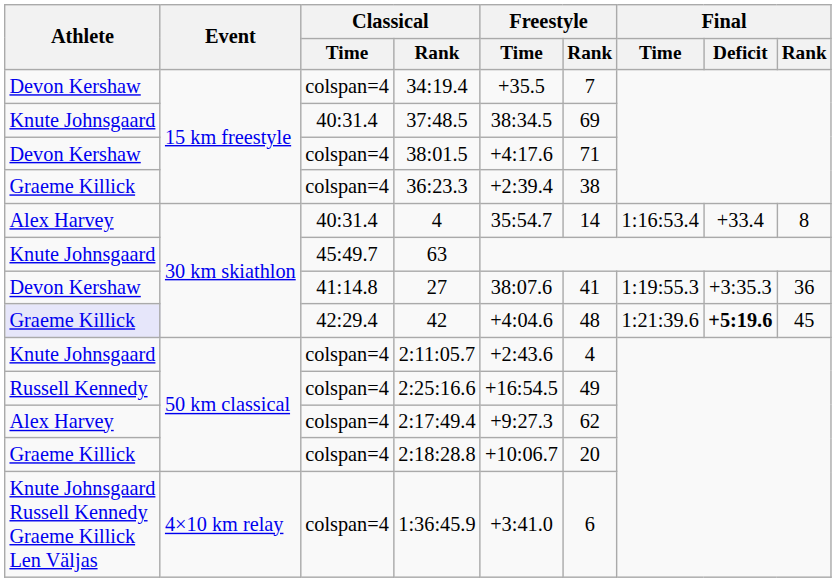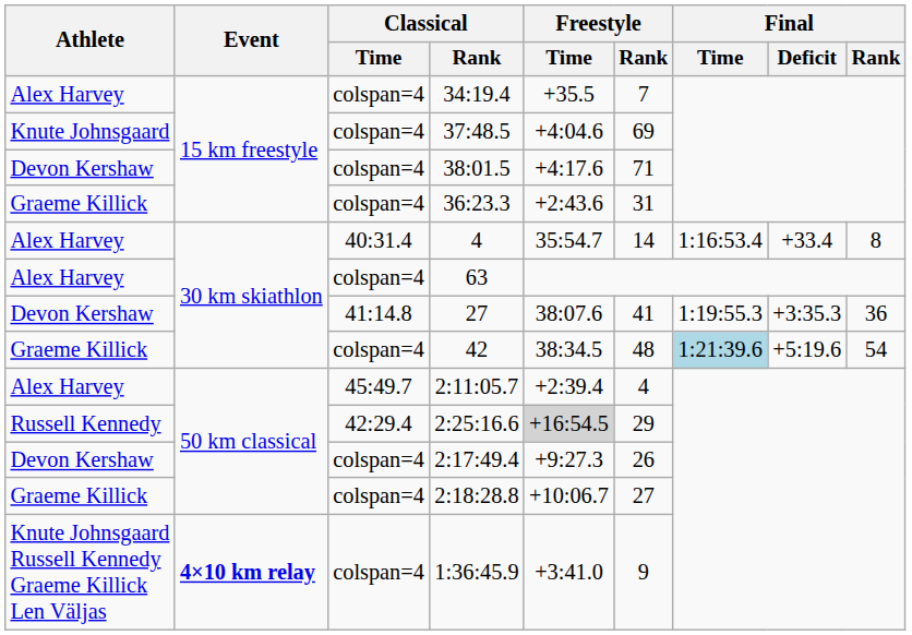34:19.4 | Athlete: Devon Kershaw -> Alex Harvey
37:48.5 | Classical / Time: 40:31.4 -> colspan=4
37:48.5 | Freestyle / Time: 38:34.5 -> +4:04.6
36:23.3 | Freestyle / Time: +2:39.4 -> +2:43.6
36:23.3 | Freestyle / Rank: 38 -> 31
63 | Athlete: Knute Johnsgaard -> Alex Harvey
63 | Classical / Time: 45:49.7 -> colspan=4
42 | Athlete: lavender background -> no background
42 | Classical / Time: 42:29.4 -> colspan=4
42 | Freestyle / Time: +4:04.6 -> 38:34.5
42 | Final / Time: no background -> lightblue background
42 | Final / Deficit: bold -> normal
42 | Final / Rank: 45 -> 54
2:11:05.7 | Athlete: Knute Johnsgaard -> Alex Harvey
2:11:05.7 | Classical / Time: colspan=4 -> 45:49.7
2:11:05.7 | Freestyle / Time: +2:43.6 -> +2:39.4
2:25:16.6 | Classical / Time: colspan=4 -> 42:29.4
2:25:16.6 | Freestyle / Time: no background -> lightgrey background
2:25:16.6 | Freestyle / Rank: 49 -> 29
2:17:49.4 | Athlete: Alex Harvey -> Devon Kershaw
2:17:49.4 | Freestyle / Rank: 62 -> 26
2:18:28.8 | Freestyle / Rank: 20 -> 27
1:36:45.9 | Event: normal -> bold
1:36:45.9 | Freestyle / Rank: 6 -> 9
